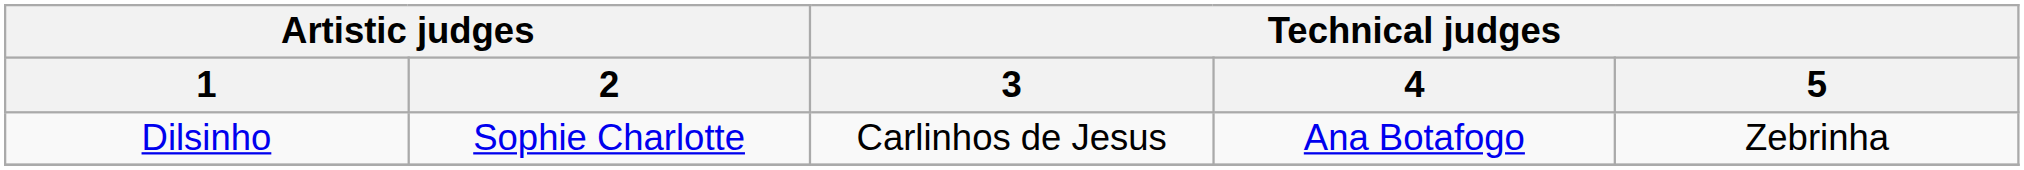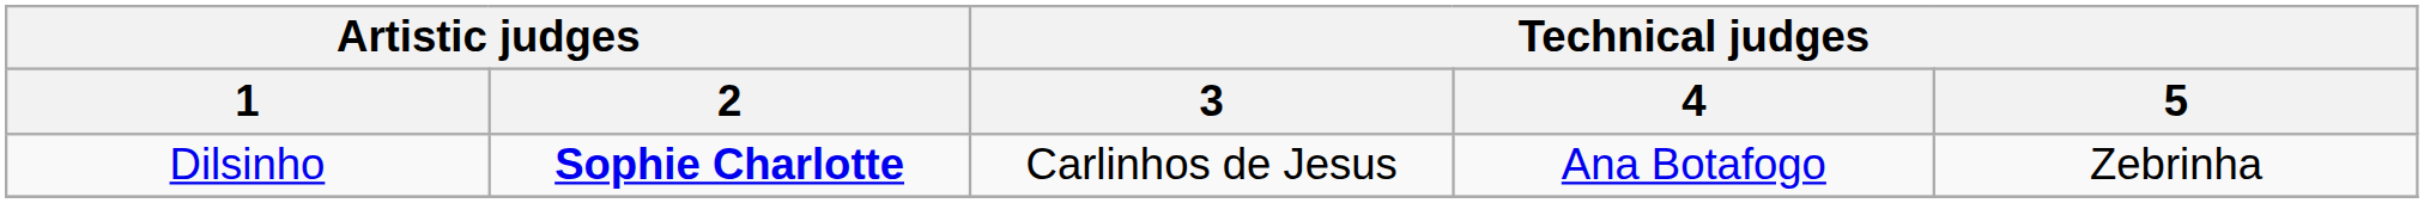Dilsinho | Artistic judges / 2: normal -> bold
